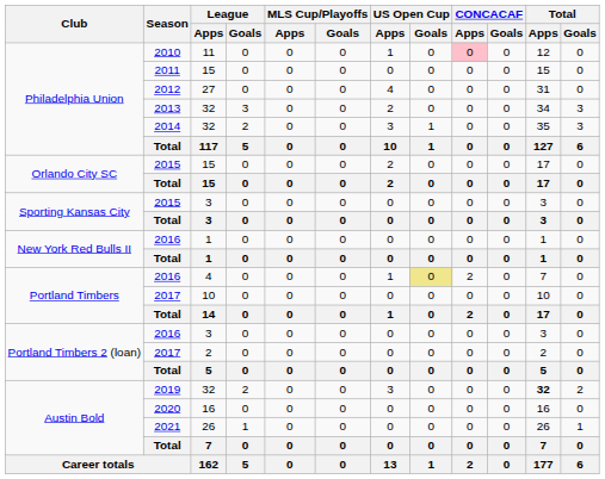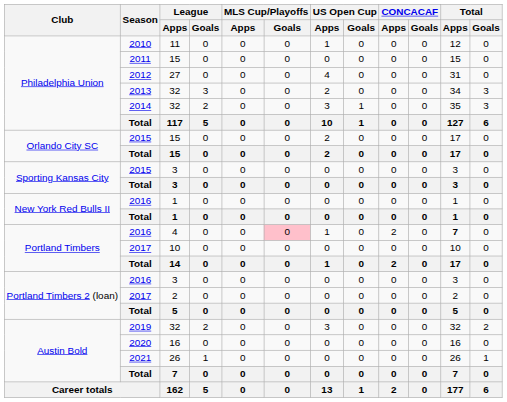2010 | CONCACAF / Apps: pink background -> no background
2016 / 4 | MLS Cup/Playoffs / Goals: no background -> pink background
2016 / 4 | US Open Cup / Goals: khaki background -> no background
2016 / 4 | Total / Apps: normal -> bold
2019 | Total / Apps: bold -> normal
